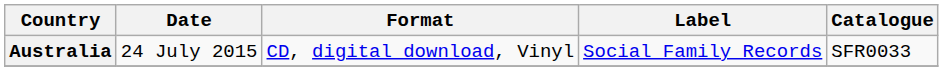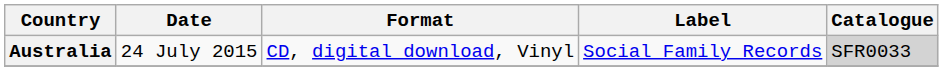Australia | Catalogue: no background -> lightgrey background
